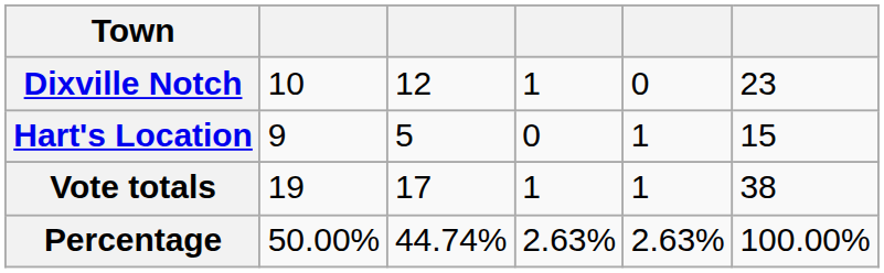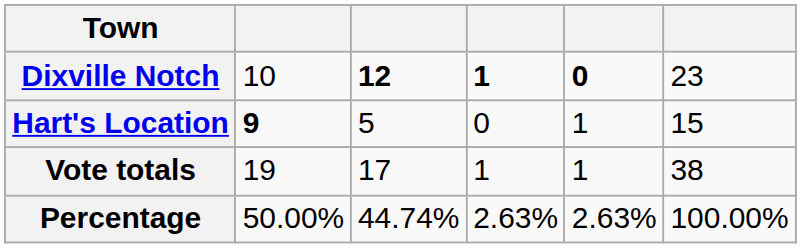Dixville Notch | column 3: normal -> bold
Dixville Notch | column 4: normal -> bold
Dixville Notch | column 5: normal -> bold
Hart's Location | column 2: normal -> bold
